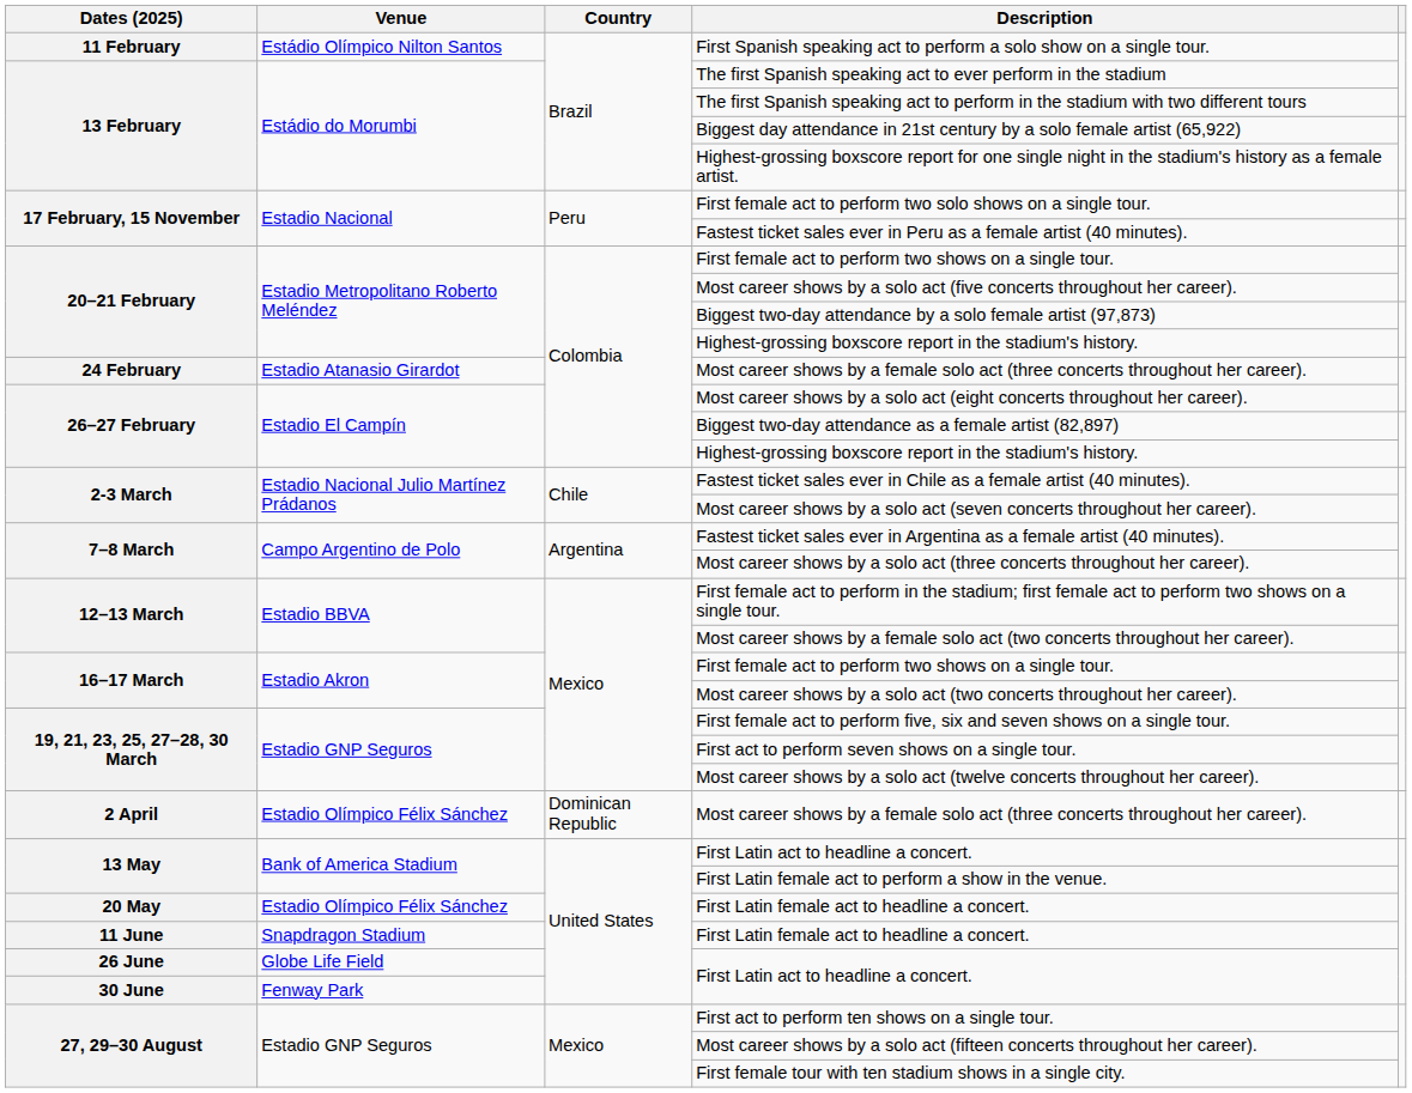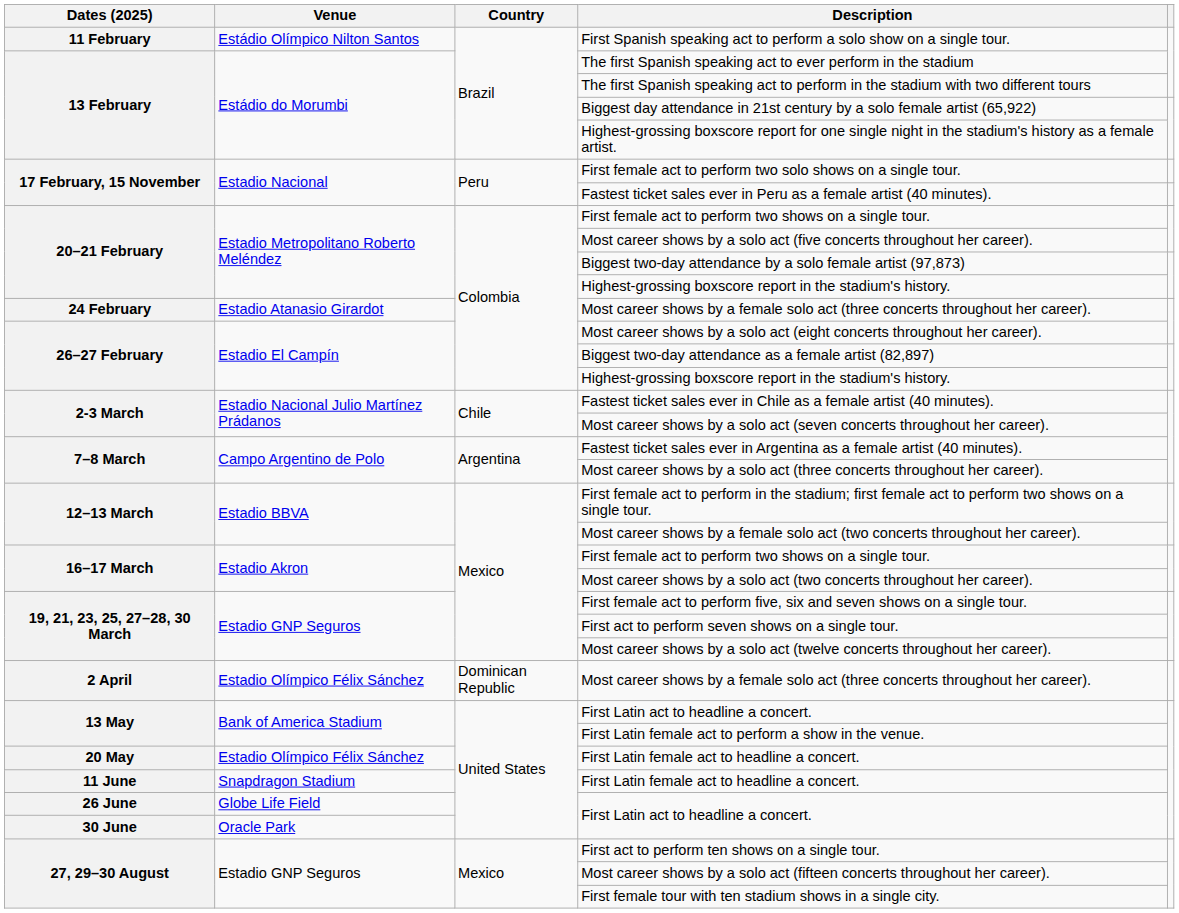30 June / First Latin act to headline a concert. | Venue: Fenway Park -> Oracle Park
